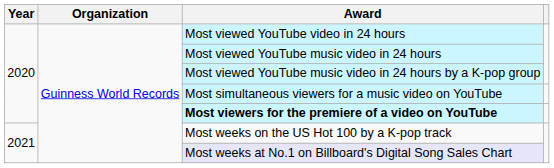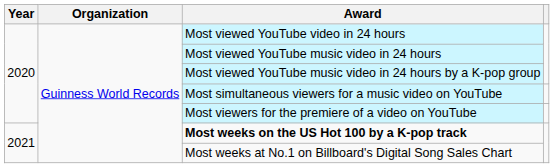Most viewers for the premiere of a video on YouTube | Award: bold -> normal
Most weeks on the US Hot 100 by a K-pop track | Award: normal -> bold
Most weeks at No.1 on Billboard's Digital Song Sales Chart | Award: lavender background -> no background
